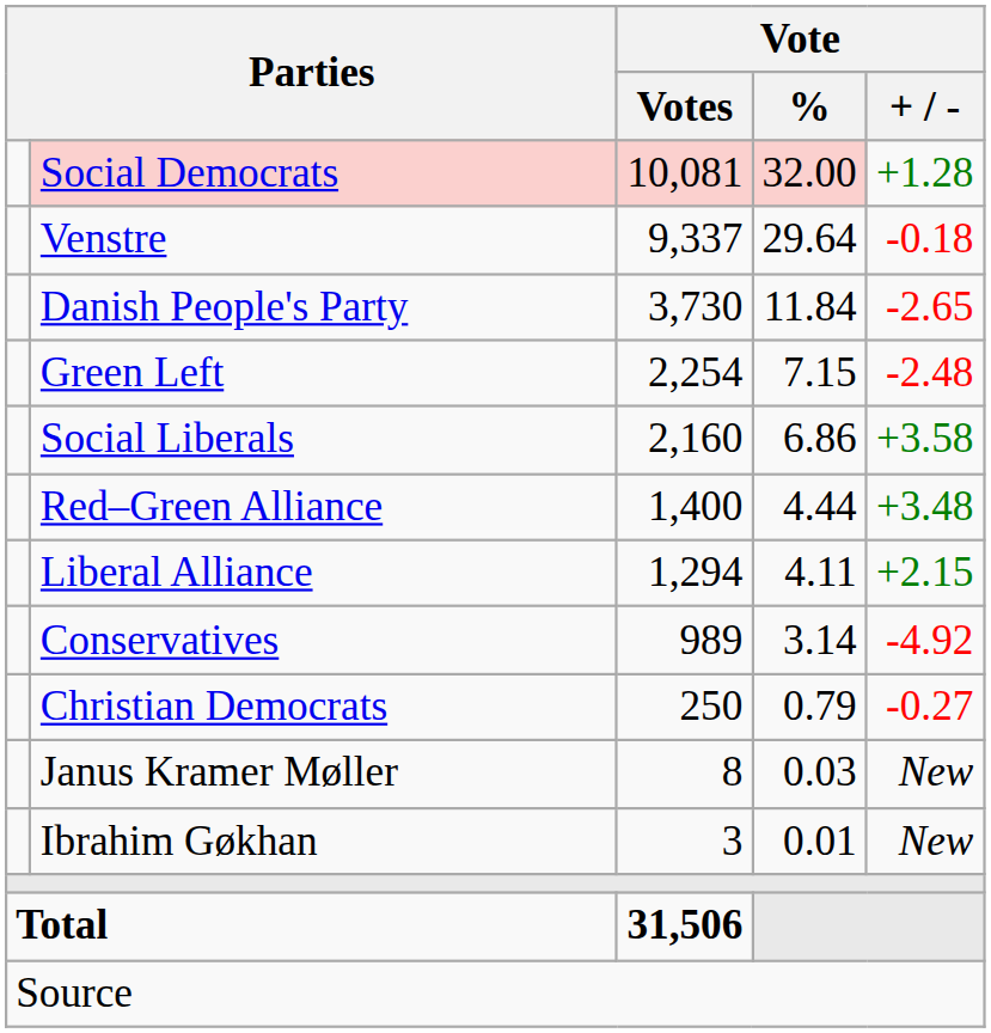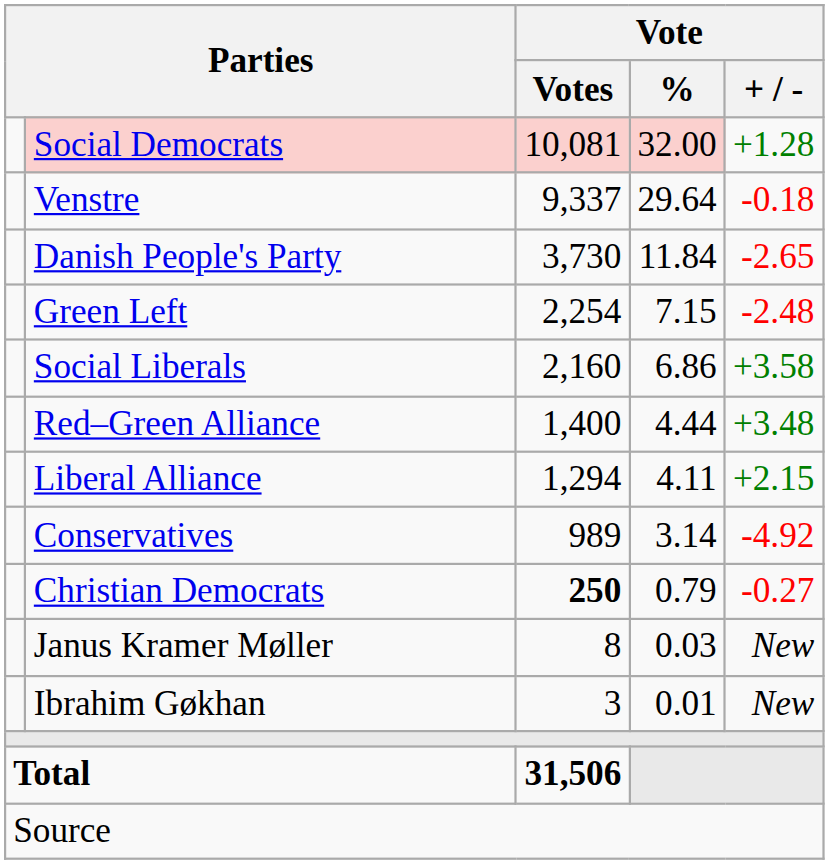Christian Democrats | Vote / Votes: normal -> bold
